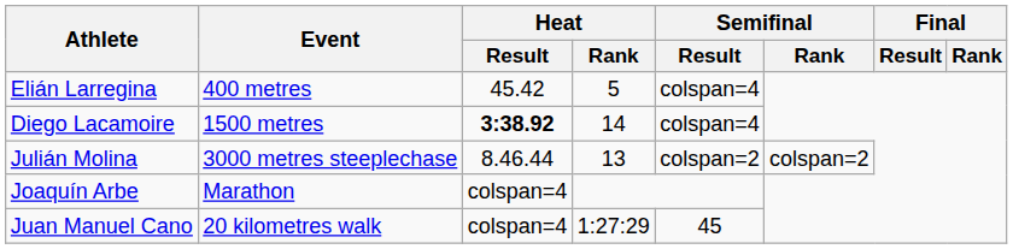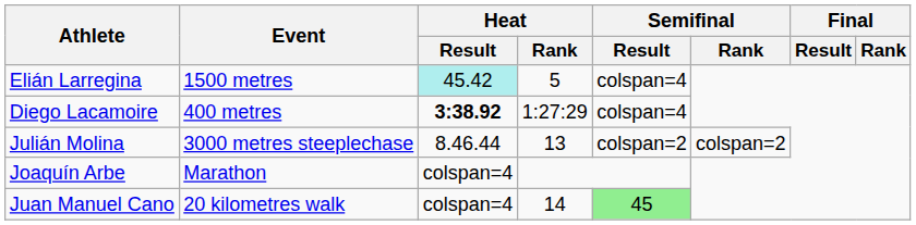Elián Larregina | Event: 400 metres -> 1500 metres
Elián Larregina | Heat / Result: no background -> paleturquoise background
Diego Lacamoire | Event: 1500 metres -> 400 metres
Diego Lacamoire | Heat / Rank: 14 -> 1:27:29
Juan Manuel Cano | Heat / Rank: 1:27:29 -> 14
Juan Manuel Cano | Semifinal / Result: no background -> lightgreen background
